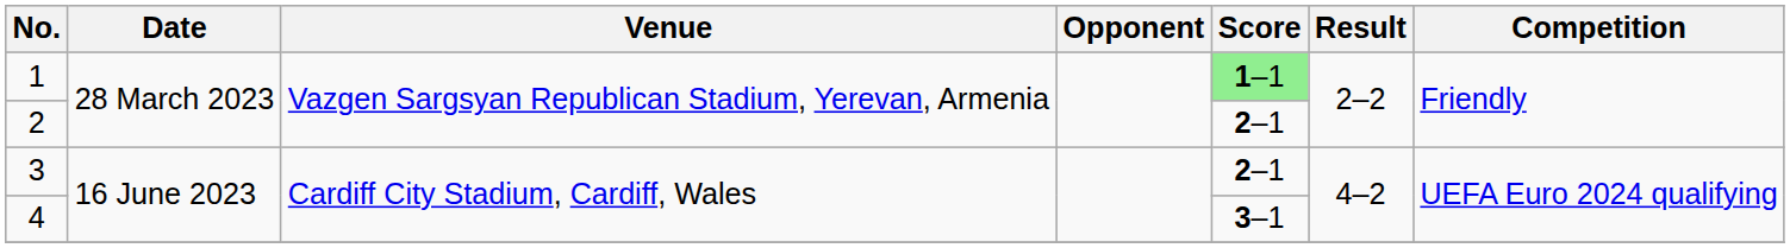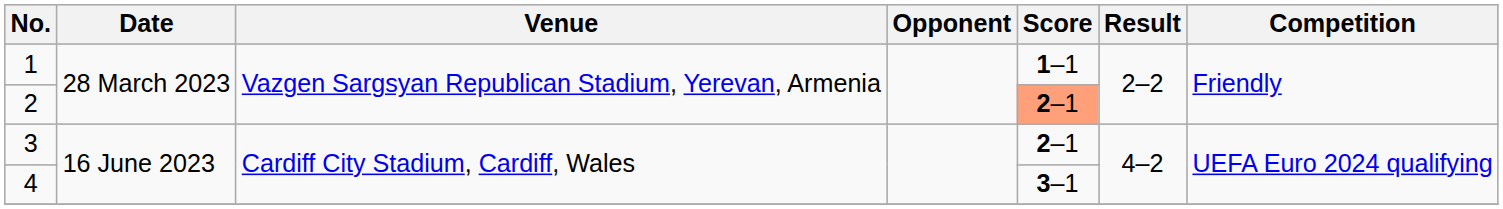1 | Score: lightgreen background -> no background
2 | Score: no background -> lightsalmon background
